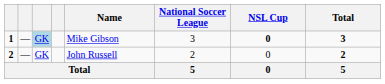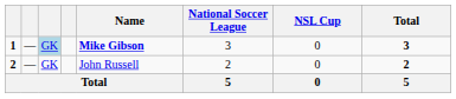1 | Name: normal -> bold
1 | NSL Cup: bold -> normal
